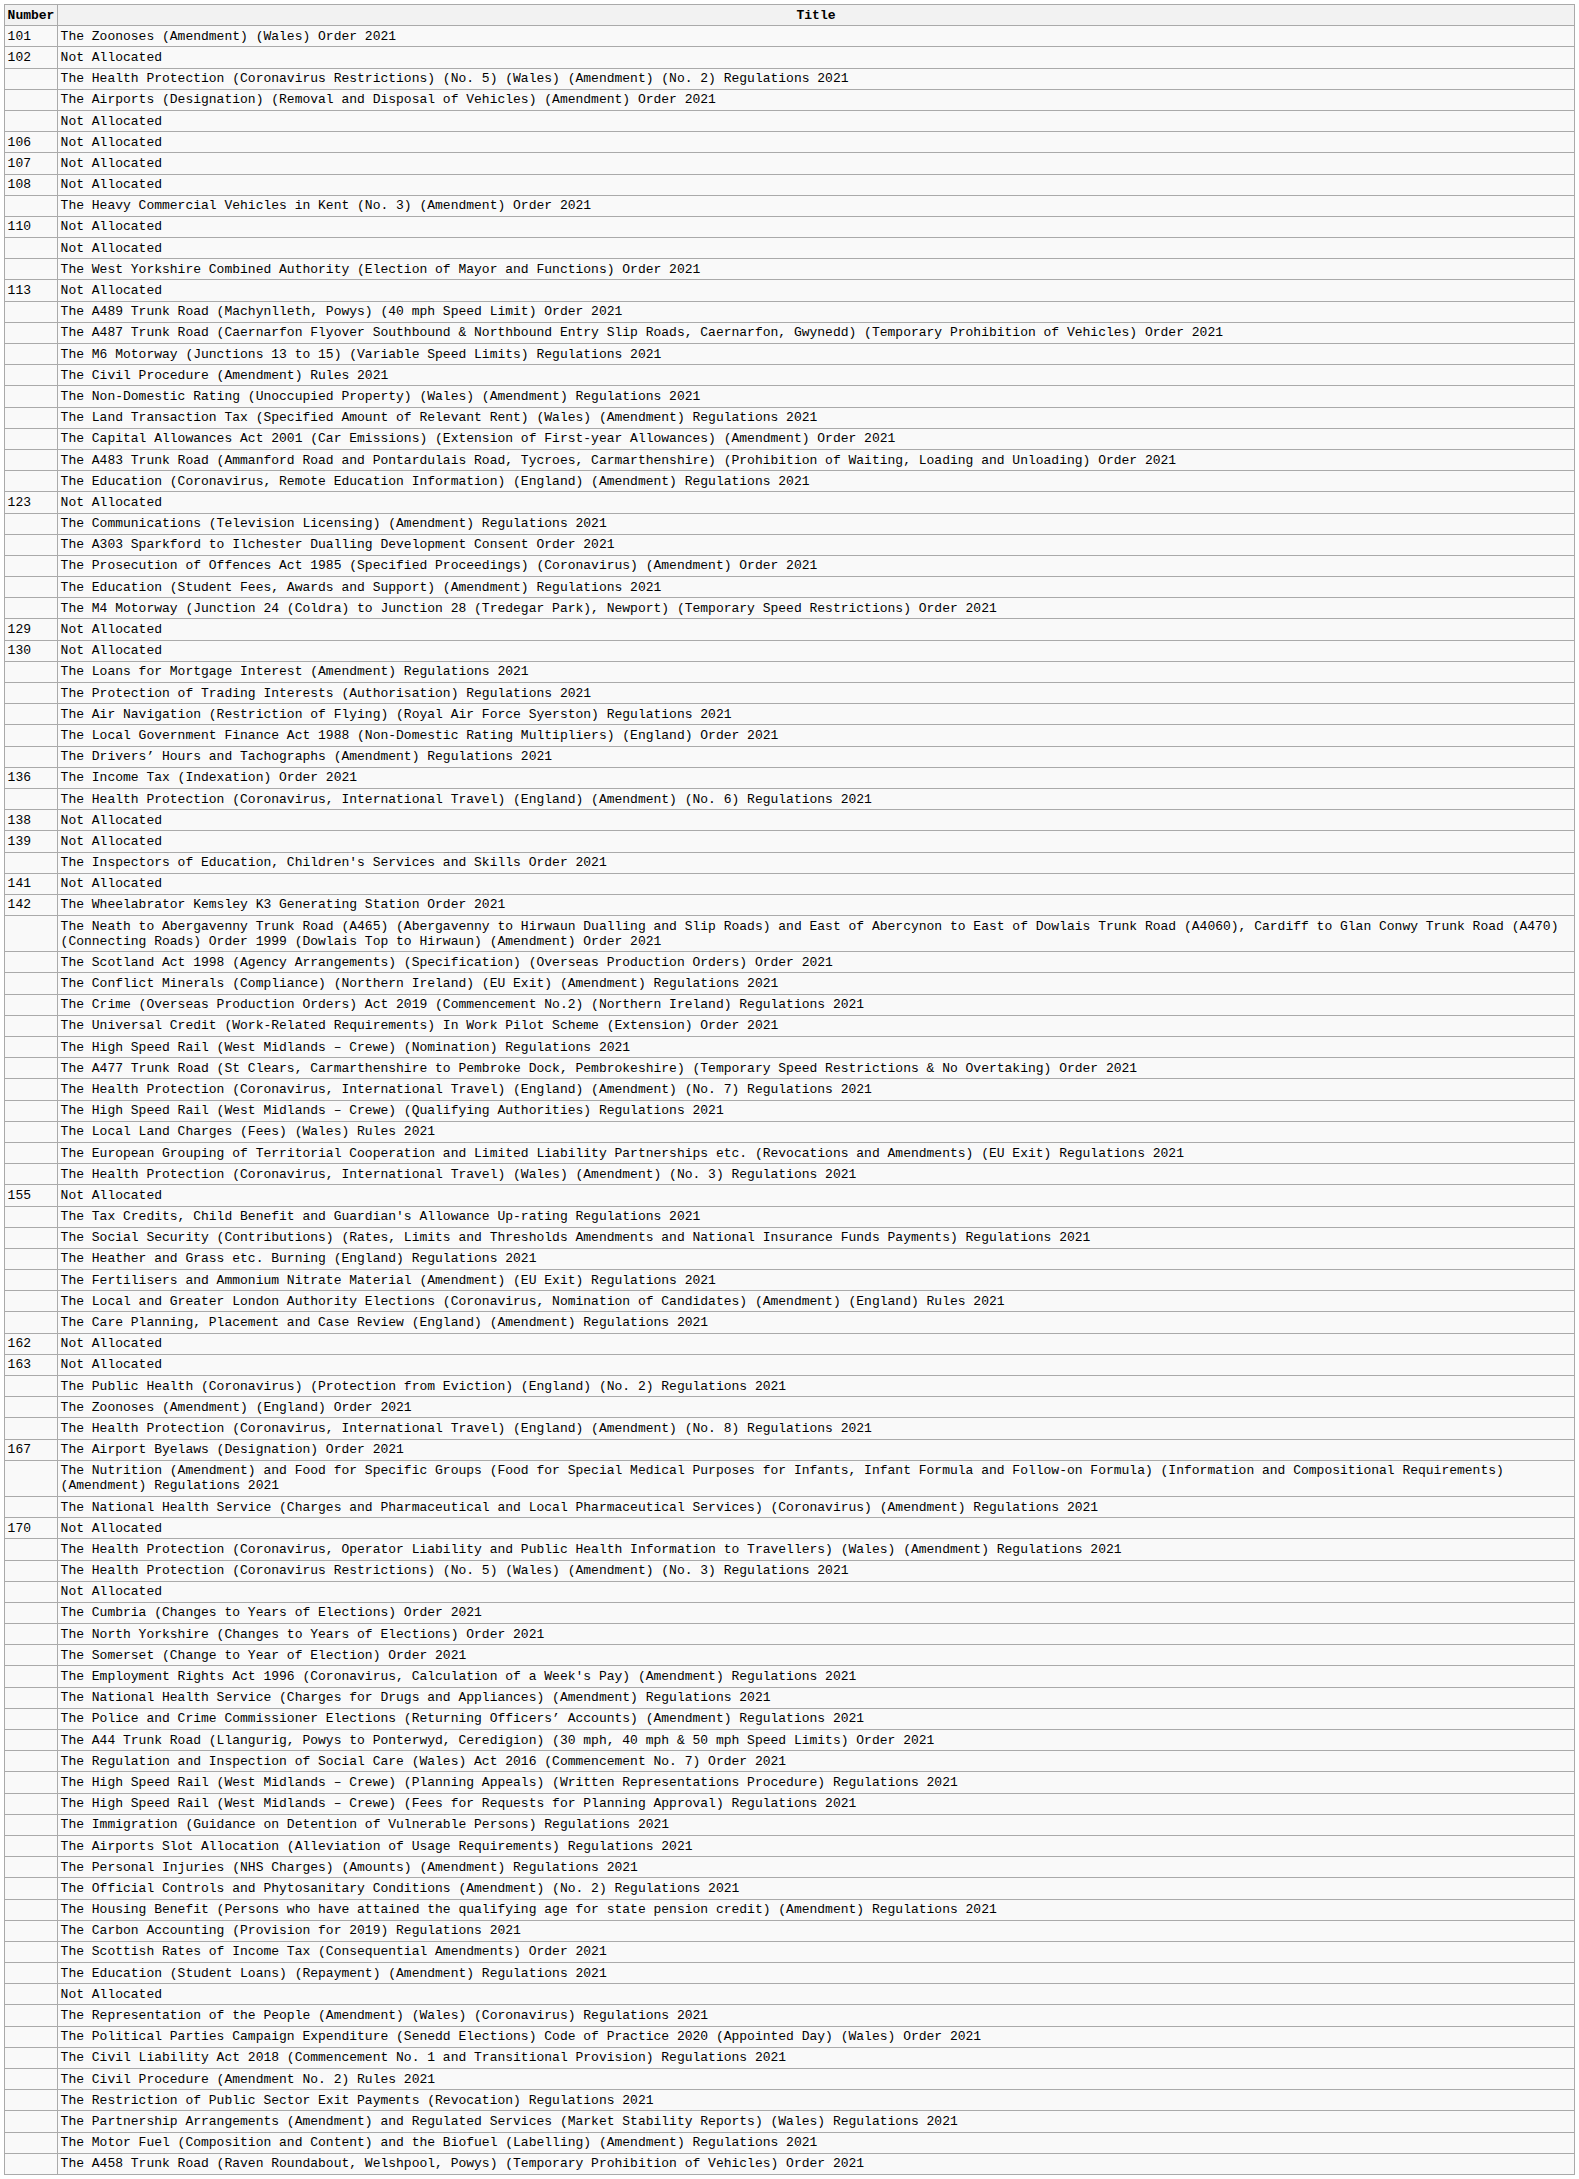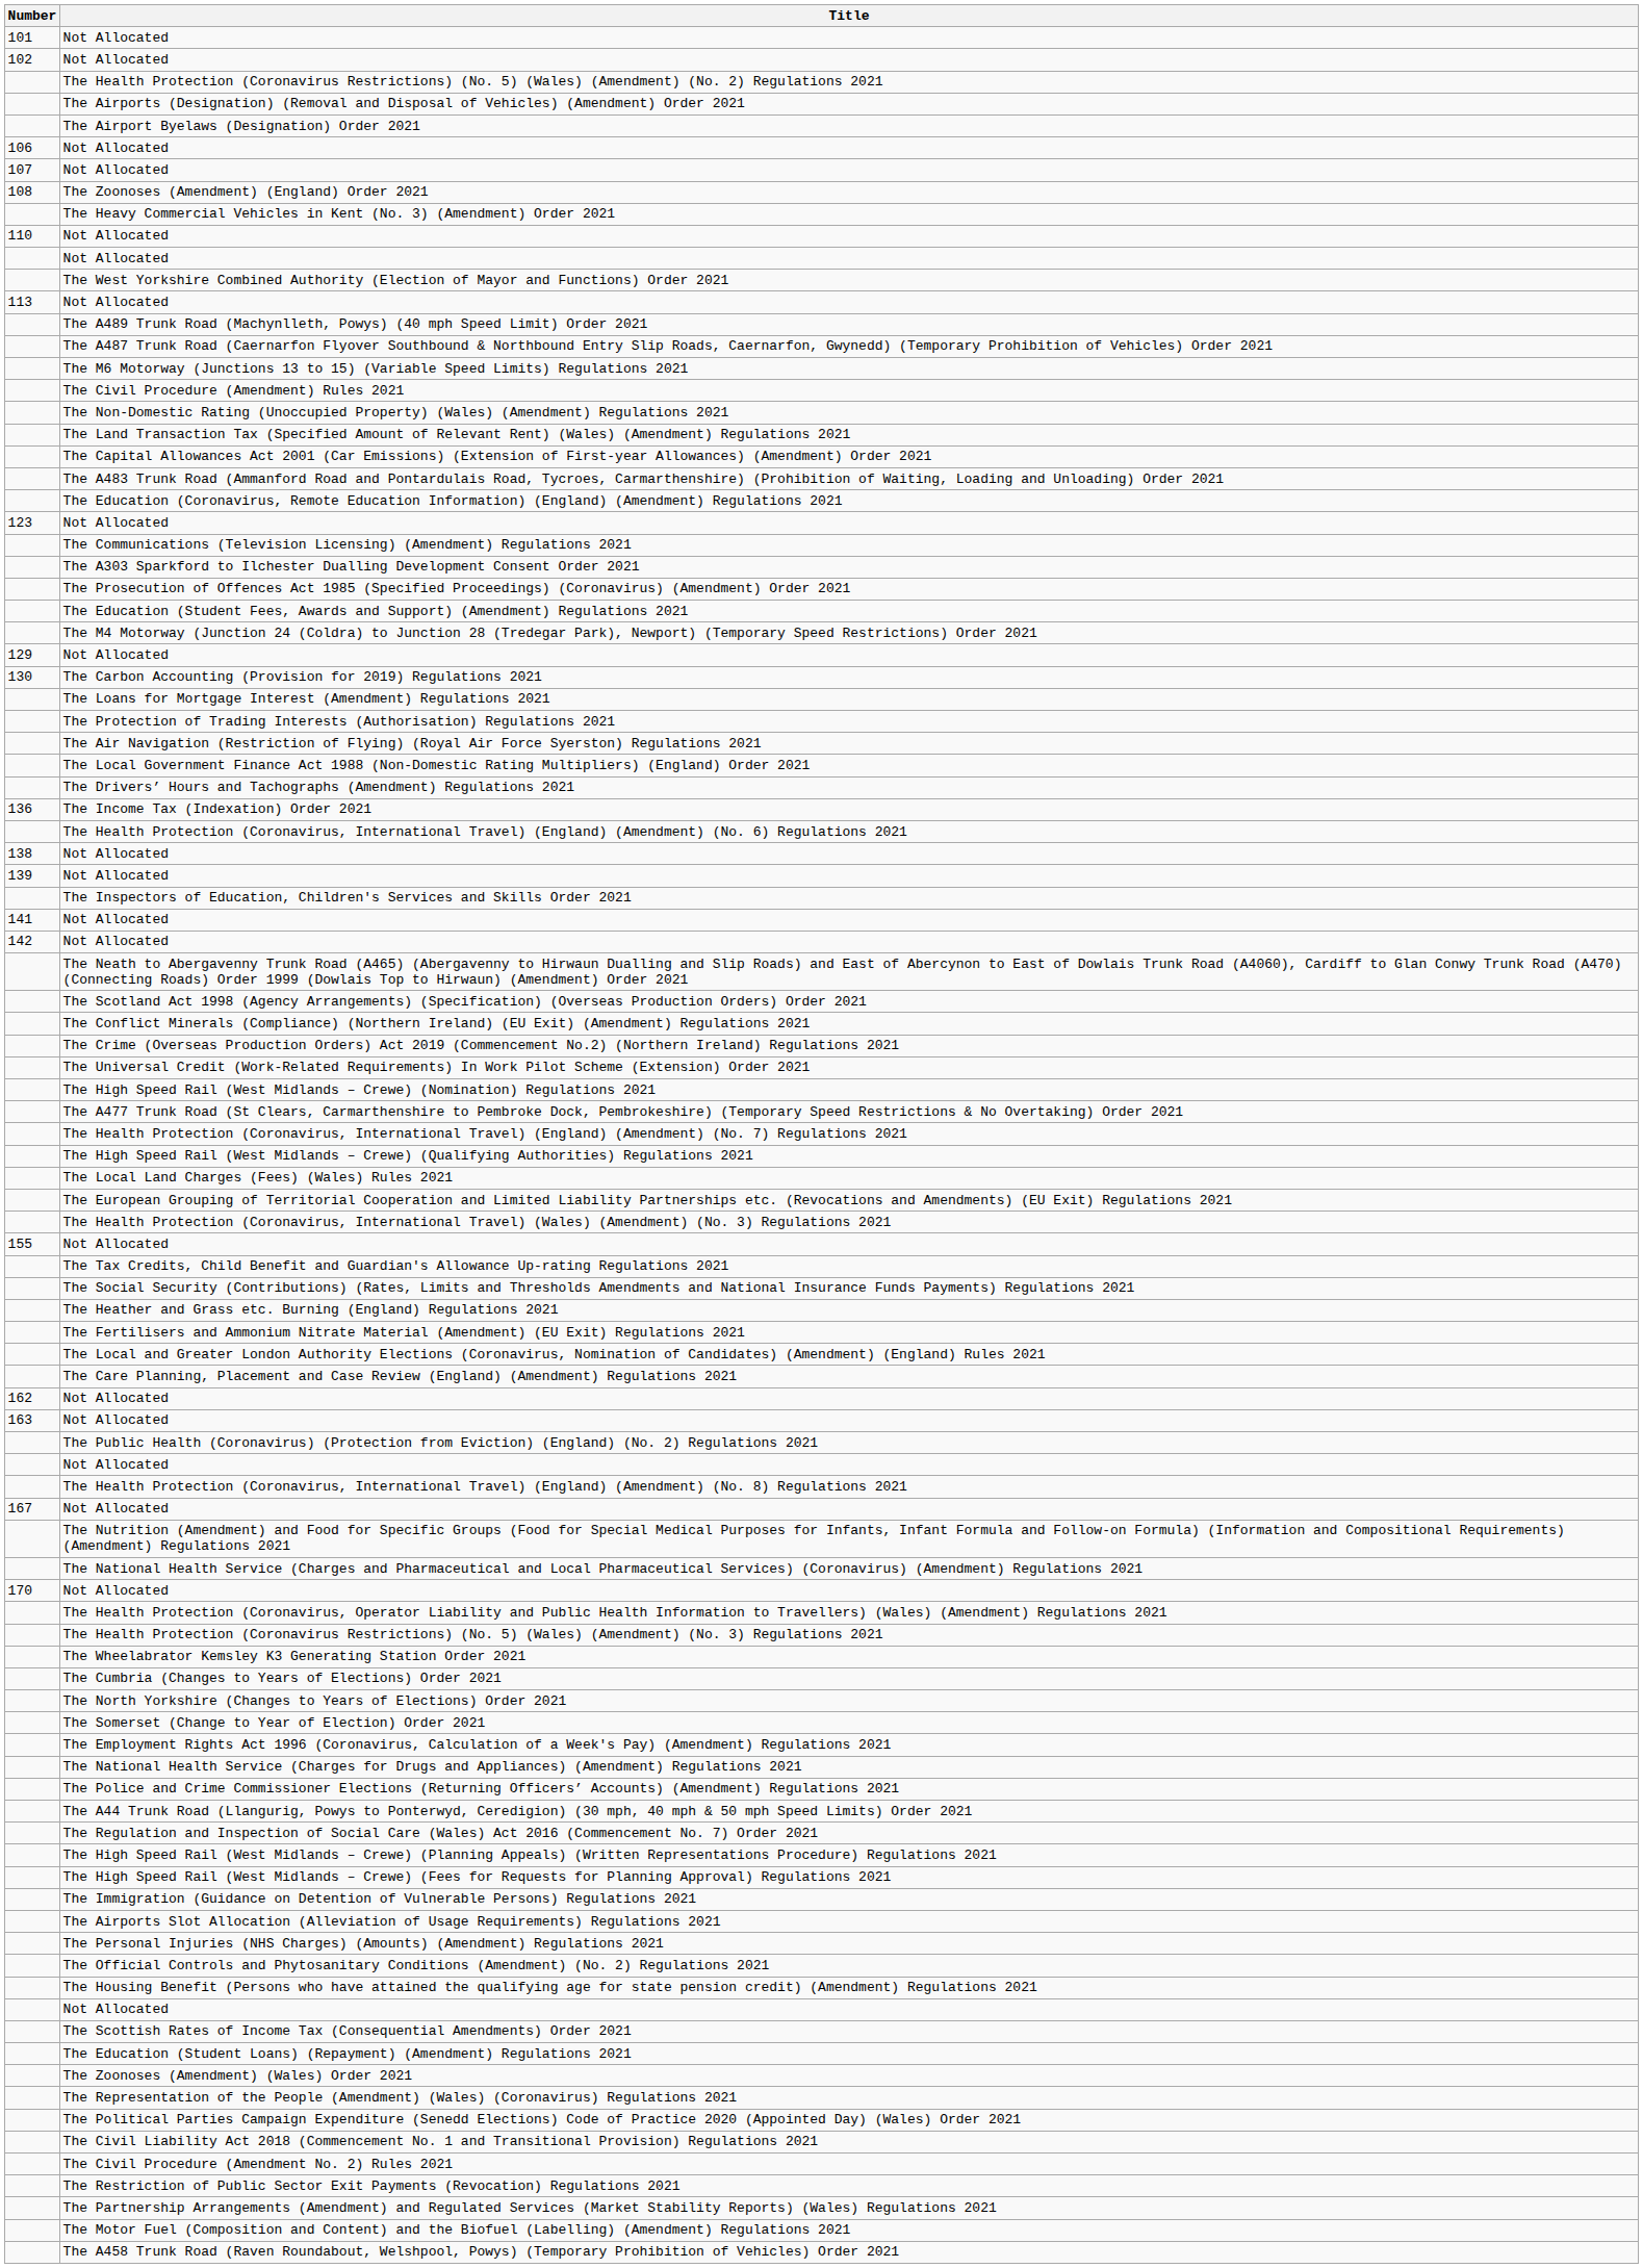row 2 | Title: The Zoonoses (Amendment) (Wales) Order 2021 -> Not Allocated
row 6 | Title: Not Allocated -> The Airport Byelaws (Designation) Order 2021
row 9 | Title: Not Allocated -> The Zoonoses (Amendment) (England) Order 2021
row 31 | Title: Not Allocated -> The Carbon Accounting (Provision for 2019) Regulations 2021
row 43 | Title: The Wheelabrator Kemsley K3 Generating Station Order 2021 -> Not Allocated
row 66 | Title: The Zoonoses (Amendment) (England) Order 2021 -> Not Allocated
row 68 | Title: The Airport Byelaws (Designation) Order 2021 -> Not Allocated
row 74 | Title: Not Allocated -> The Wheelabrator Kemsley K3 Generating Station Order 2021
row 90 | Title: The Carbon Accounting (Provision for 2019) Regulations 2021 -> Not Allocated
row 93 | Title: Not Allocated -> The Zoonoses (Amendment) (Wales) Order 2021
